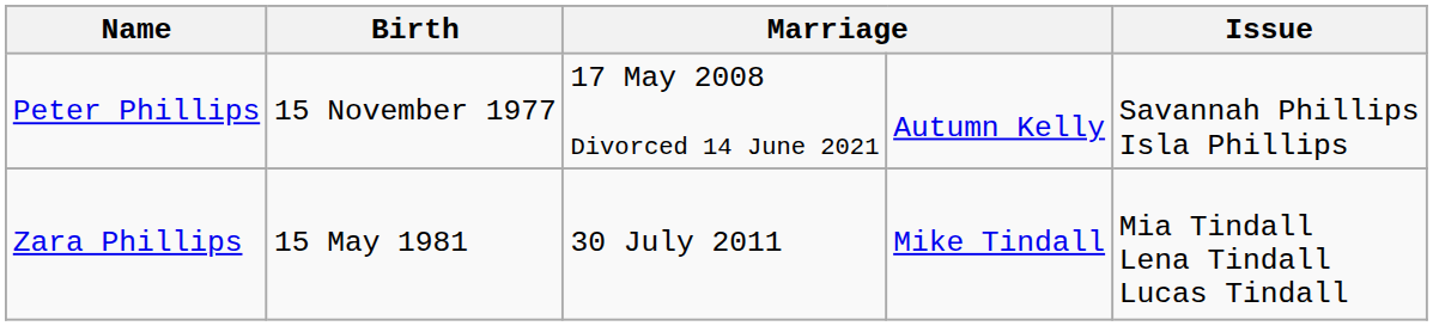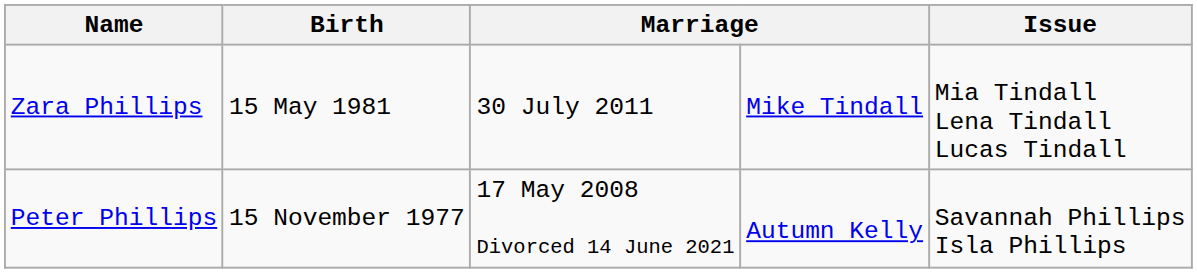rows swapped: Peter Phillips <-> Zara Phillips
